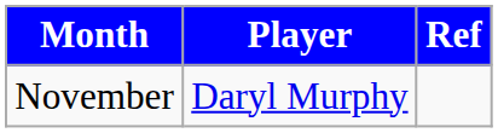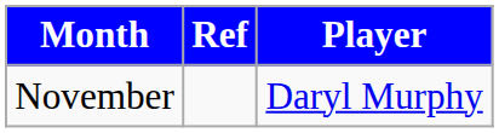columns swapped: Player <-> Ref
